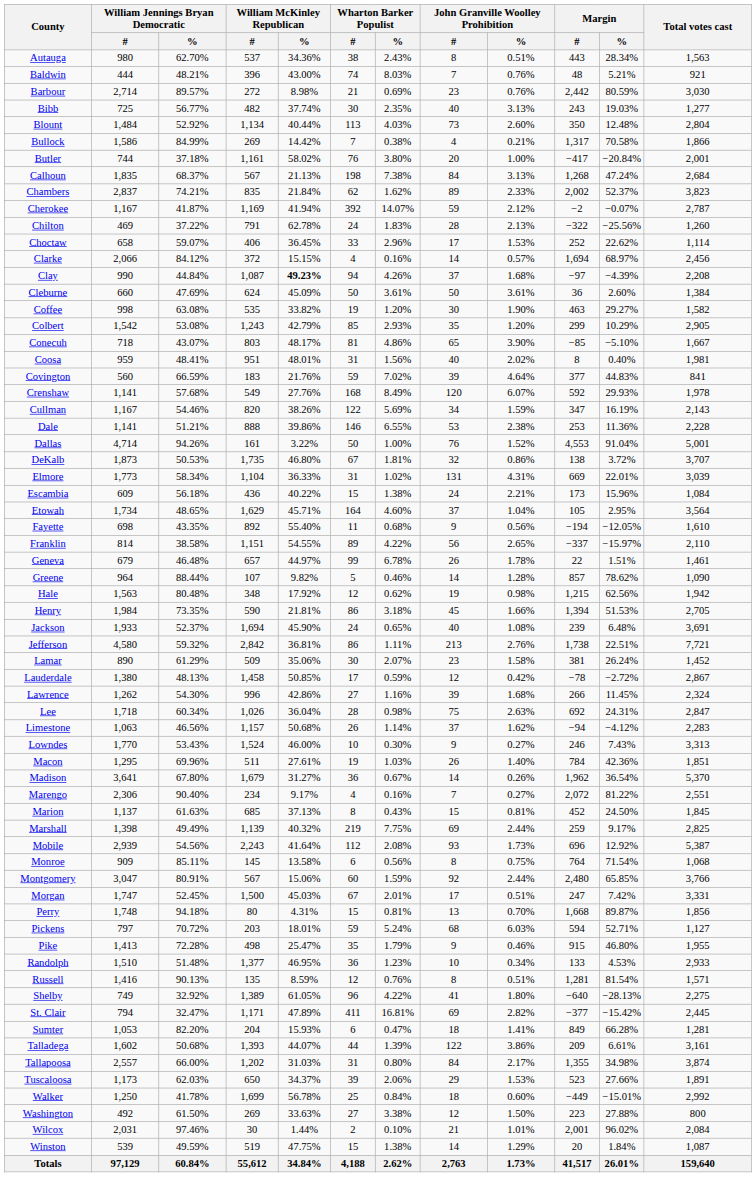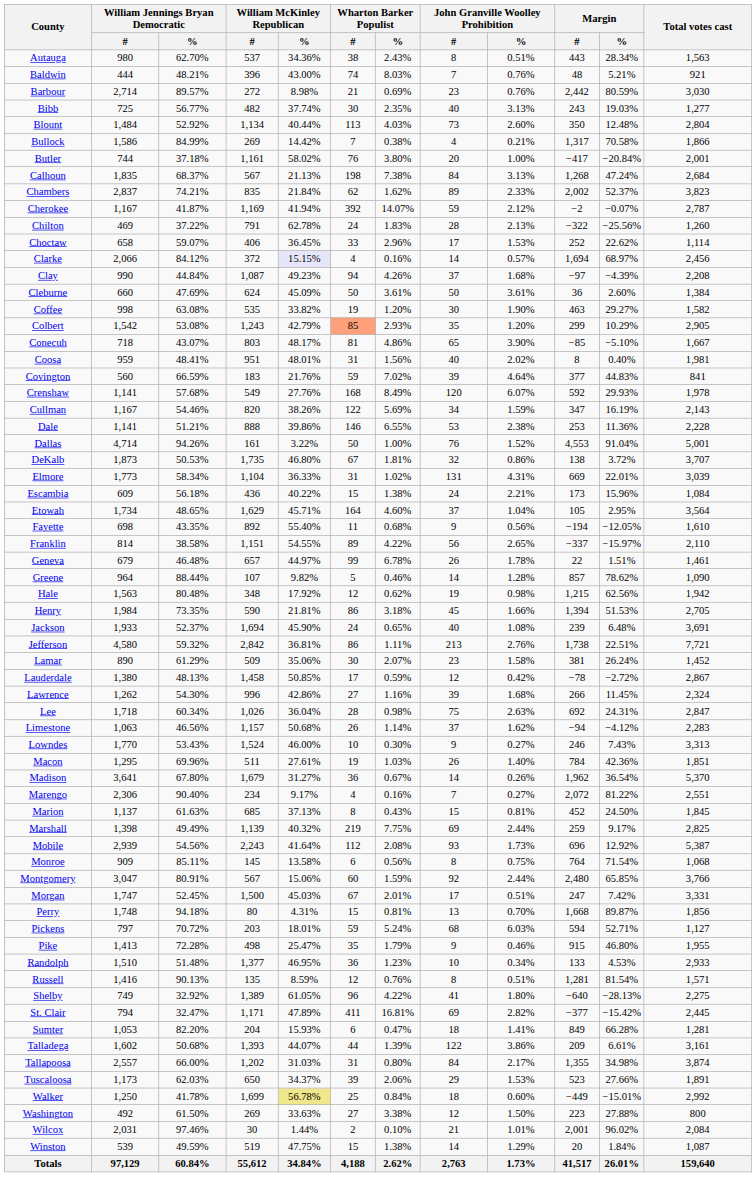Clarke | William McKinley Republican / %: no background -> lavender background
Clay | William McKinley Republican / %: bold -> normal
Colbert | Wharton Barker Populist / #: no background -> lightsalmon background
Walker | William McKinley Republican / %: no background -> khaki background
